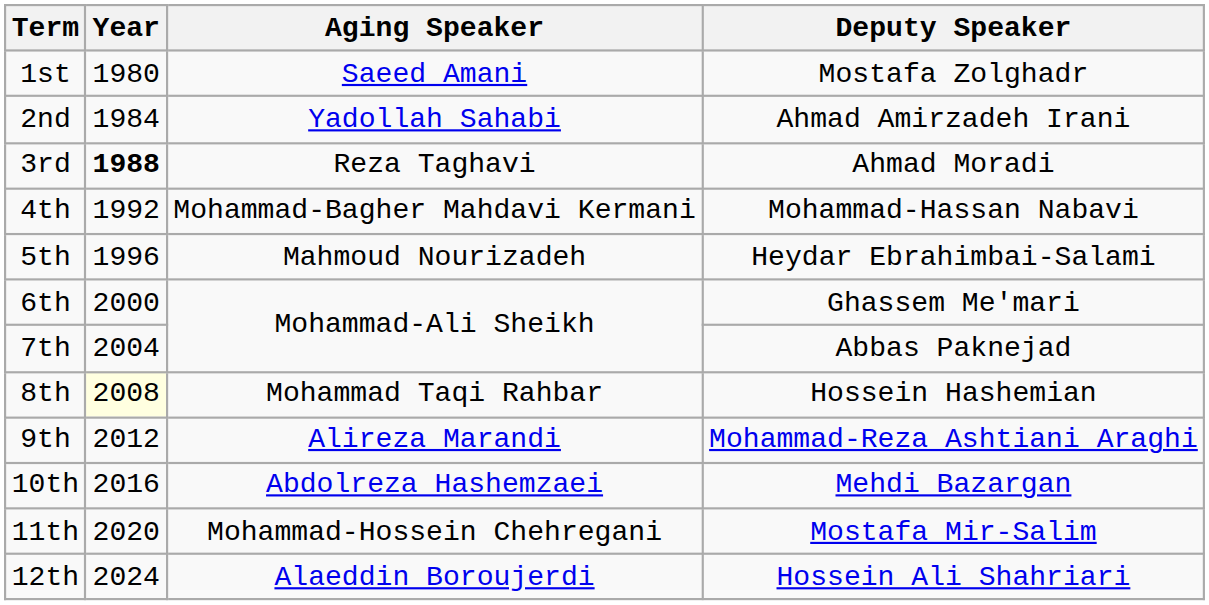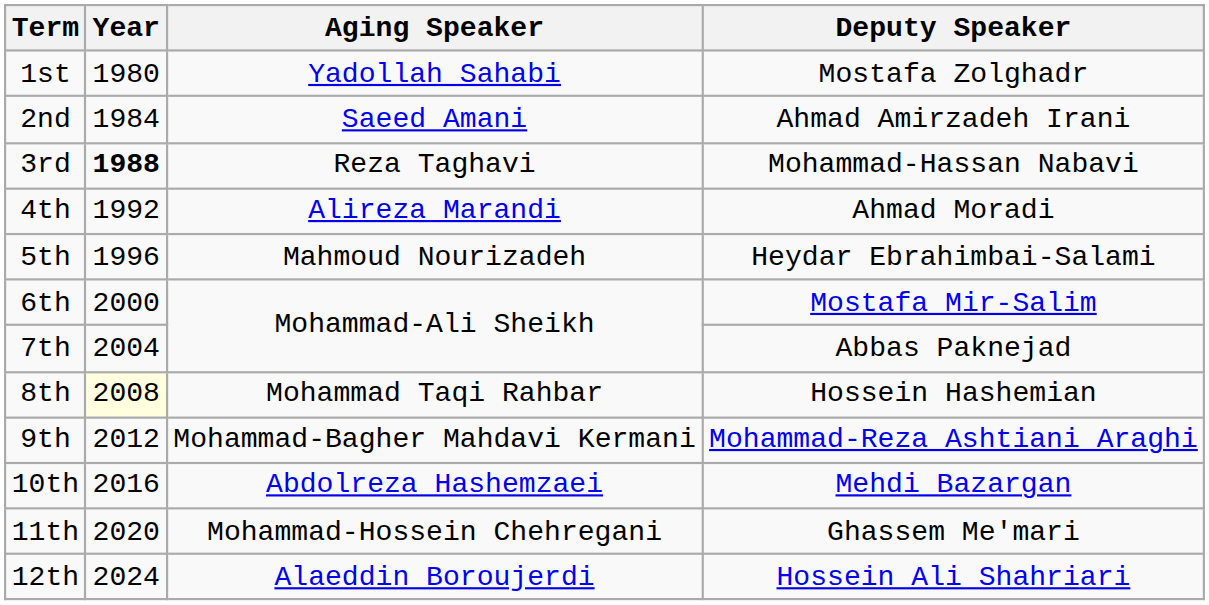1st | Aging Speaker: Saeed Amani -> Yadollah Sahabi
2nd | Aging Speaker: Yadollah Sahabi -> Saeed Amani
3rd | Deputy Speaker: Ahmad Moradi -> Mohammad-Hassan Nabavi
4th | Aging Speaker: Mohammad-Bagher Mahdavi Kermani -> Alireza Marandi
4th | Deputy Speaker: Mohammad-Hassan Nabavi -> Ahmad Moradi
6th | Deputy Speaker: Ghassem Me'mari -> Mostafa Mir-Salim
9th | Aging Speaker: Alireza Marandi -> Mohammad-Bagher Mahdavi Kermani
11th | Deputy Speaker: Mostafa Mir-Salim -> Ghassem Me'mari
